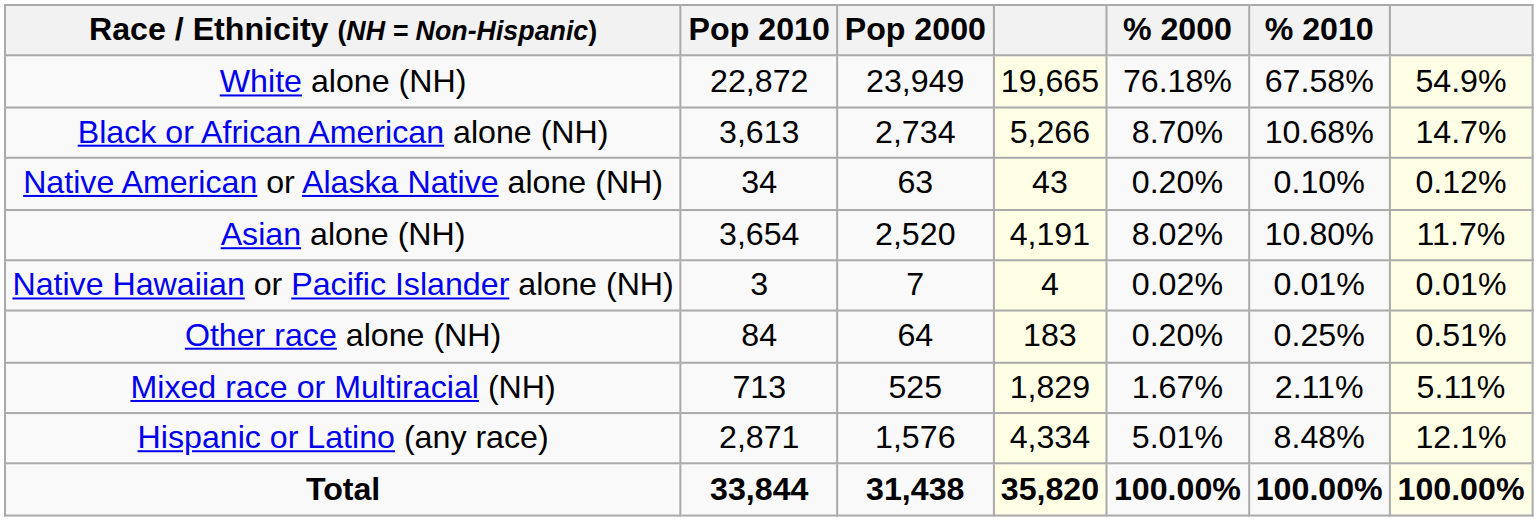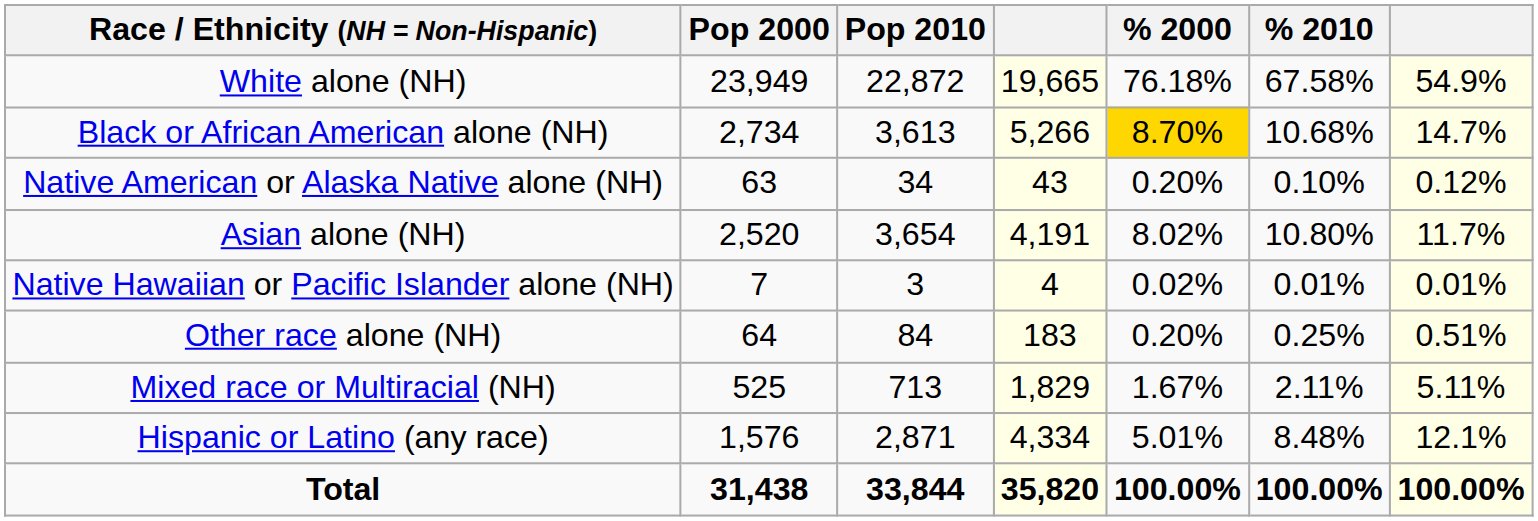columns swapped: Pop 2000 <-> Pop 2010
Black or African American alone (NH) | % 2000: no background -> gold background
